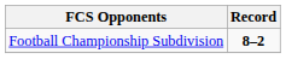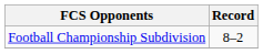Football Championship Subdivision | Record: bold -> normal
